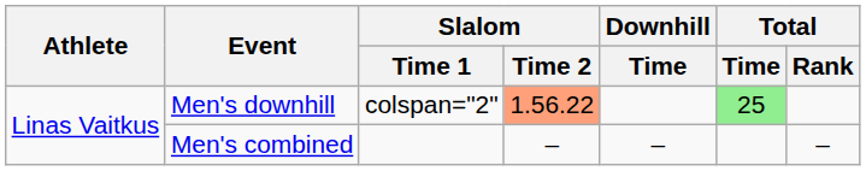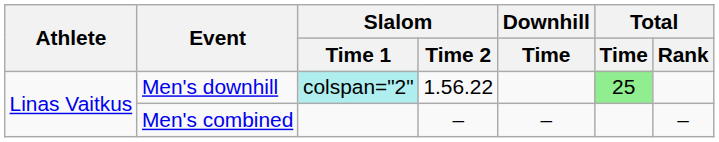Men's downhill | Slalom / Time 1: no background -> paleturquoise background
Men's downhill | Slalom / Time 2: lightsalmon background -> no background
